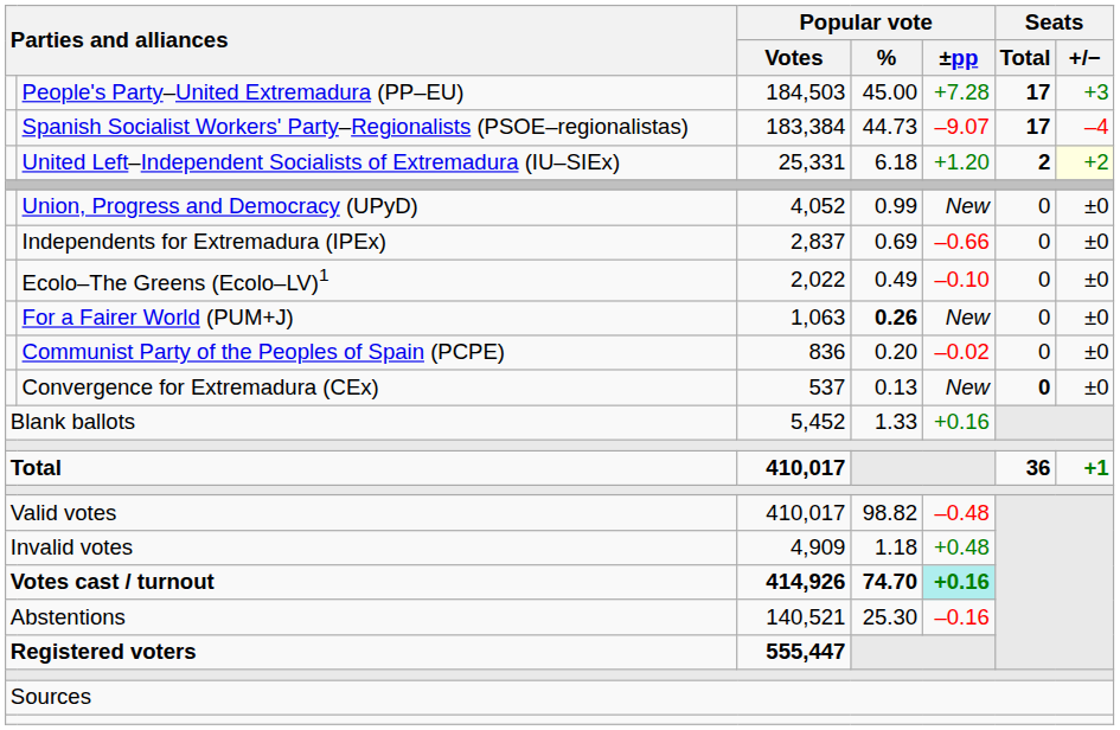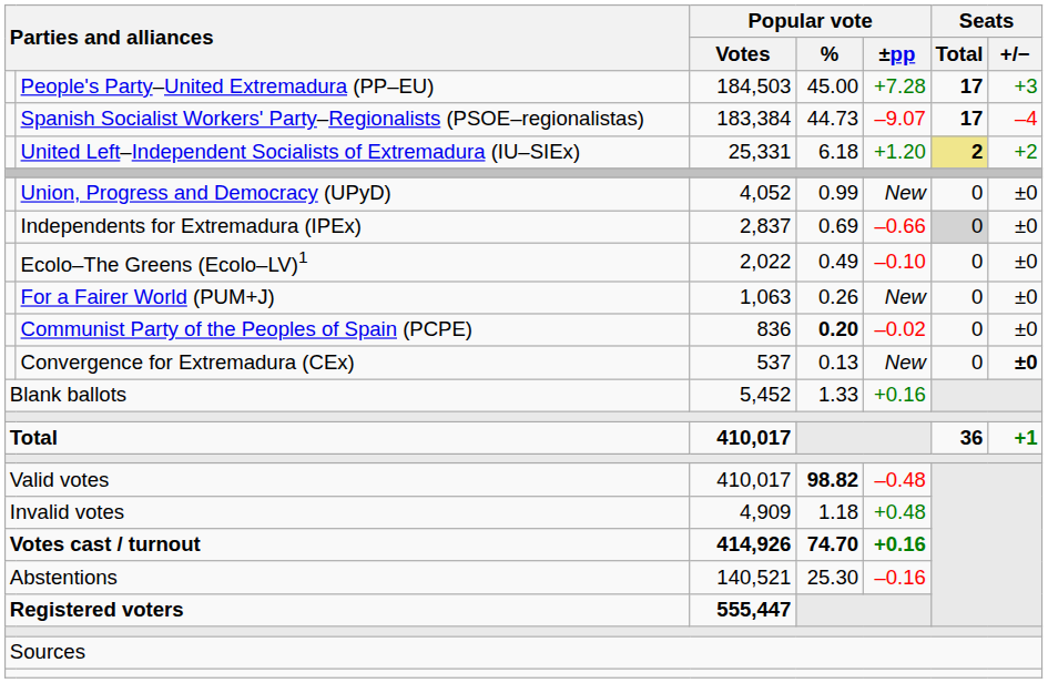United Left–Independent Socialists of Extremadura (IU–SIEx) | Seats / Total: no background -> khaki background
United Left–Independent Socialists of Extremadura (IU–SIEx) | Seats / +/−: lightyellow background -> no background
Independents for Extremadura (IPEx) | Seats / Total: no background -> lightgrey background
For a Fairer World (PUM+J) | Popular vote / %: bold -> normal
Communist Party of the Peoples of Spain (PCPE) | Popular vote / %: normal -> bold
Convergence for Extremadura (CEx) | Seats / Total: bold -> normal
Convergence for Extremadura (CEx) | Seats / +/−: normal -> bold
Valid votes | Popular vote / %: normal -> bold
Votes cast / turnout | Popular vote / ±pp: paleturquoise background -> no background
